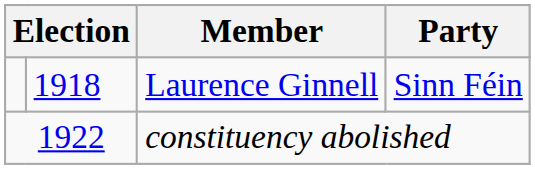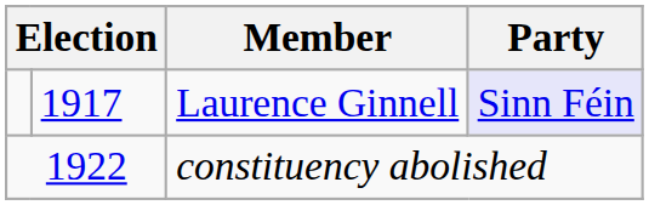Laurence Ginnell | column 2: 1918 -> 1917
Laurence Ginnell | Party: no background -> lavender background
